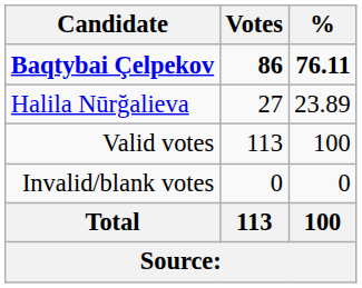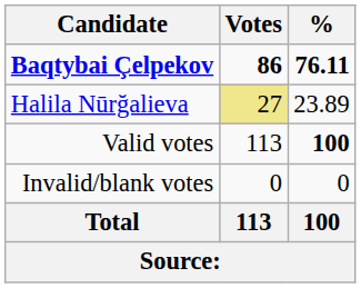Halila Nūrğalieva | Votes: no background -> khaki background
Valid votes | %: normal -> bold
